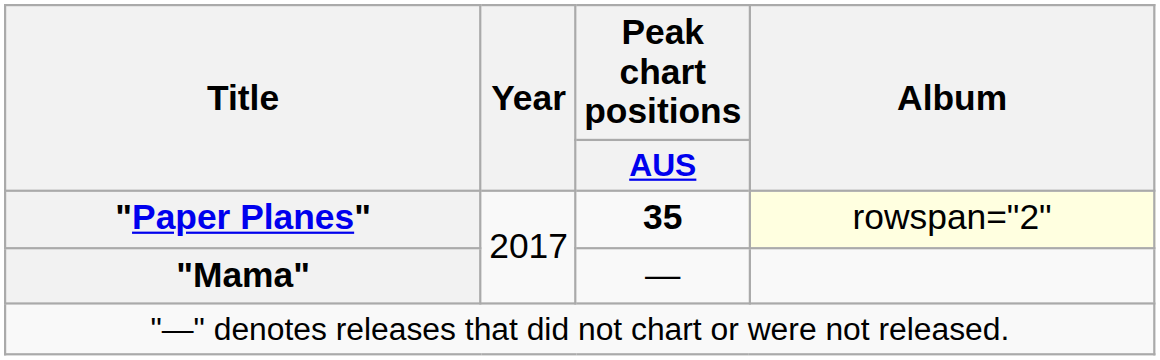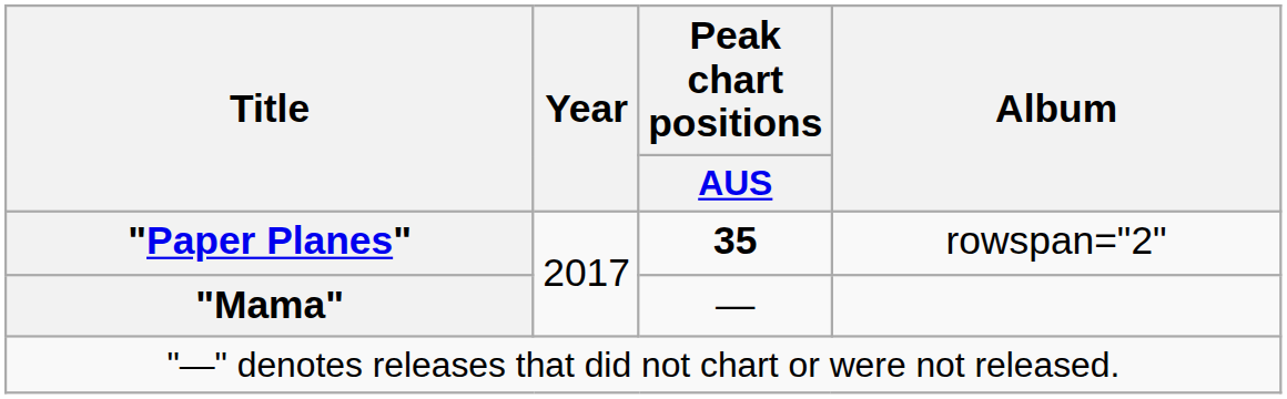"Paper Planes" | Album: lightyellow background -> no background
